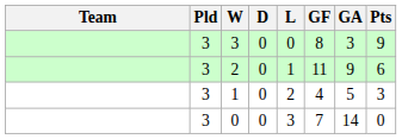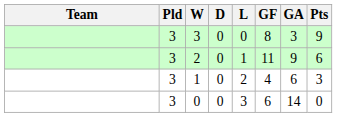row 4 | GA: 5 -> 6
row 5 | GF: 7 -> 6
